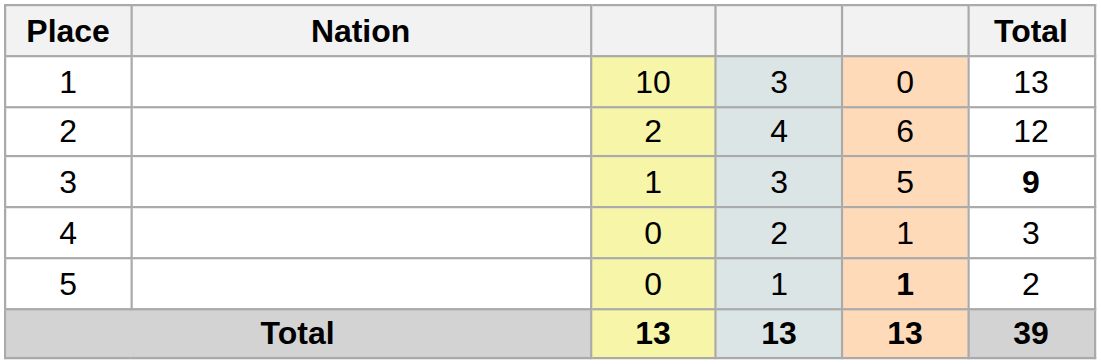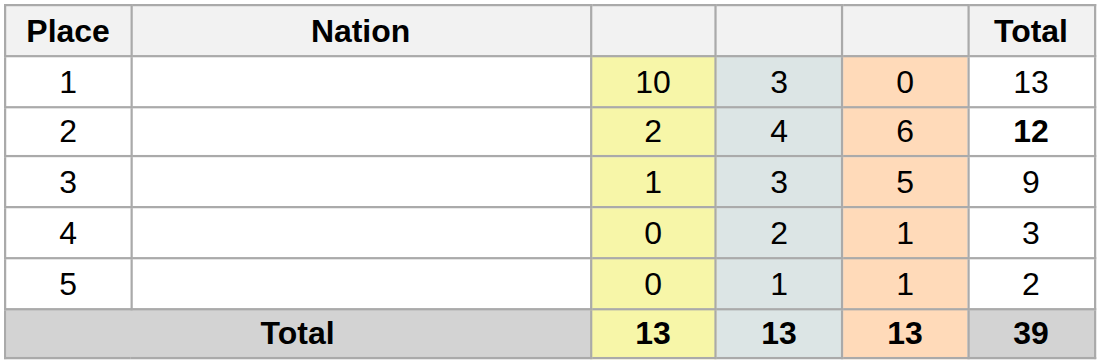row 3 | Total: normal -> bold
row 4 | Total: bold -> normal
row 6 | column 5: bold -> normal
